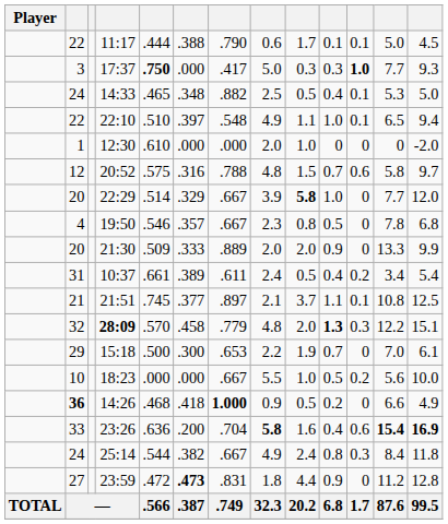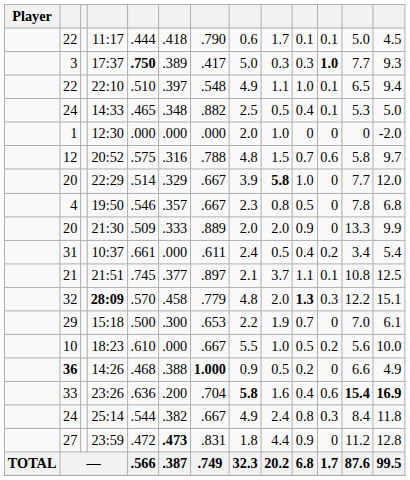11:17 | column 6: .388 -> .418
17:37 | column 6: .000 -> .389
rows swapped: 14:33 <-> 22:10
12:30 | column 5: .610 -> .000
10:37 | column 6: .389 -> .000
18:23 | column 5: .000 -> .610
14:26 | column 6: .418 -> .388
